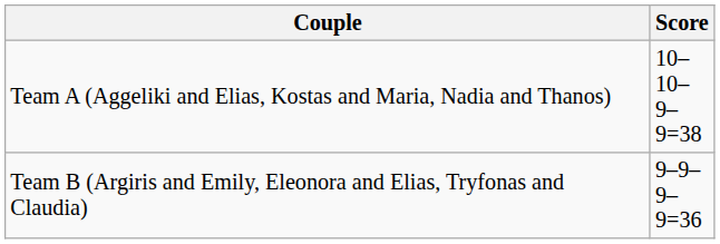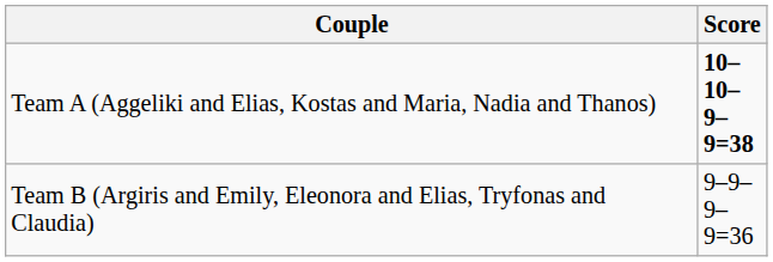row 2 | Score: normal -> bold
